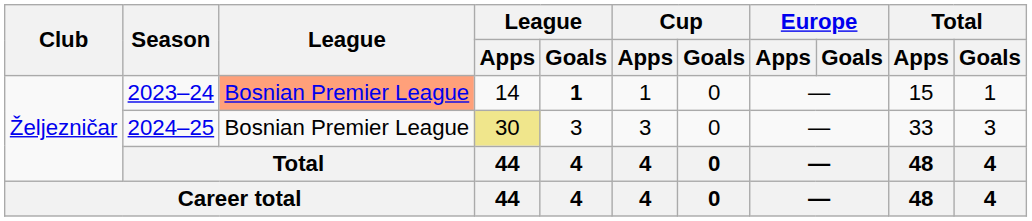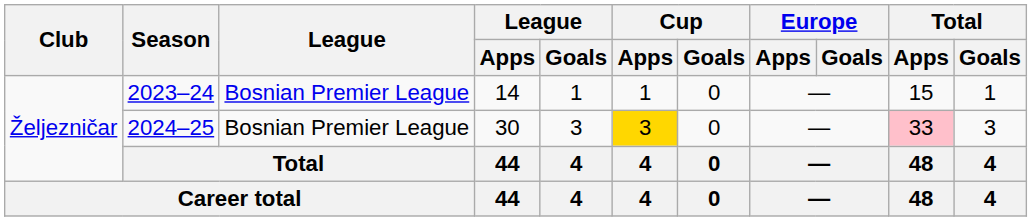2023–24 | League: lightsalmon background -> no background
2023–24 | League / Goals: bold -> normal
2024–25 | League / Apps: khaki background -> no background
2024–25 | Cup / Apps: no background -> gold background
2024–25 | Total / Apps: no background -> pink background
